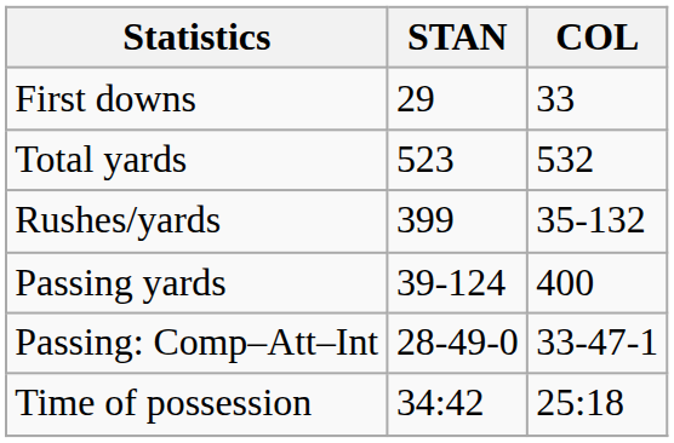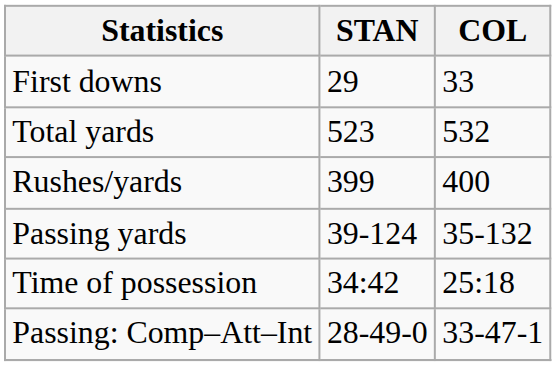Rushes/yards | COL: 35-132 -> 400
Passing yards | COL: 400 -> 35-132
rows swapped: Passing: Comp–Att–Int <-> Time of possession
